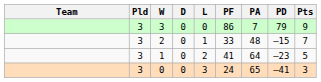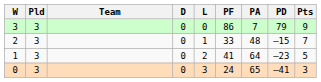columns swapped: Team <-> W
